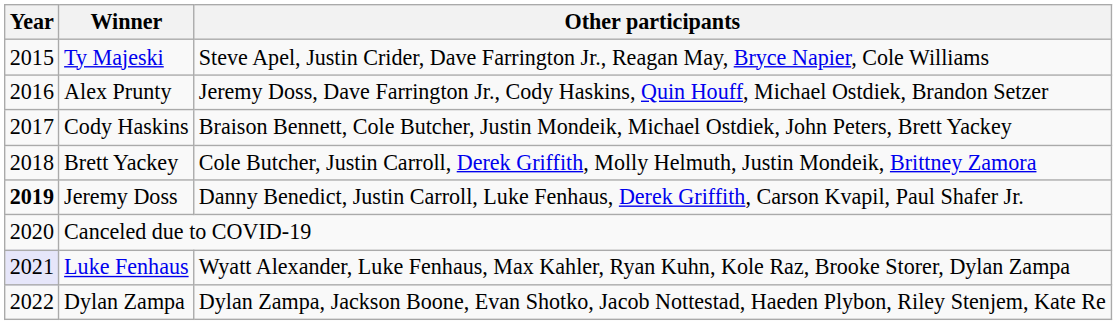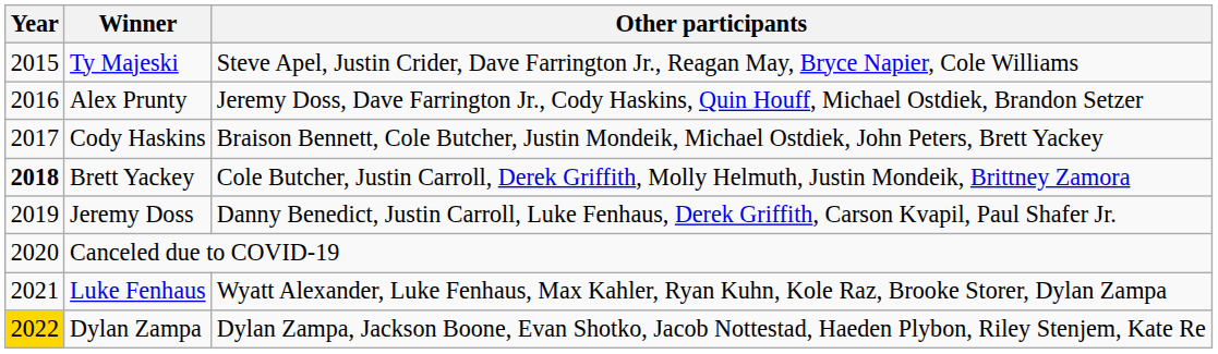Brett Yackey | Year: normal -> bold
Jeremy Doss | Year: bold -> normal
Luke Fenhaus | Year: lavender background -> no background
Dylan Zampa | Year: no background -> gold background
